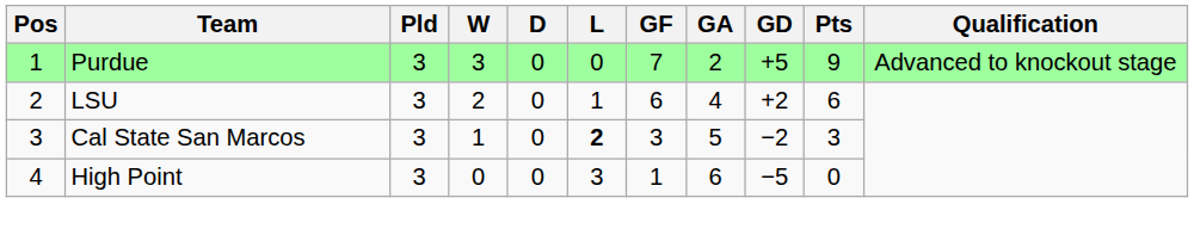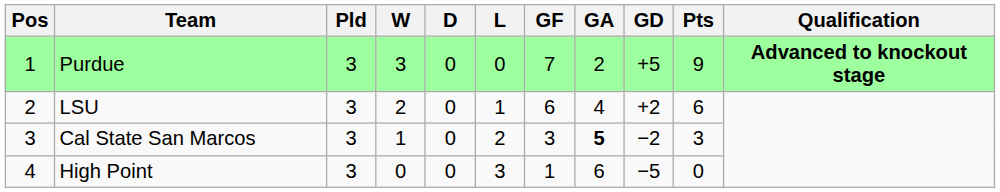Purdue | Qualification: normal -> bold
Cal State San Marcos | L: bold -> normal
Cal State San Marcos | GA: normal -> bold
